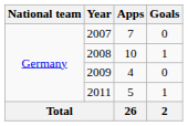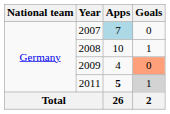2007 | Apps: no background -> lightblue background
2009 | Goals: no background -> lightsalmon background
2011 | Apps: normal -> bold
2011 | Goals: no background -> lightgrey background
